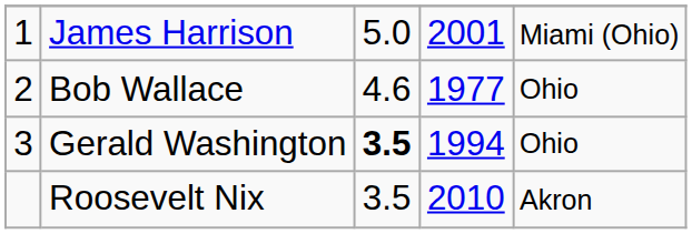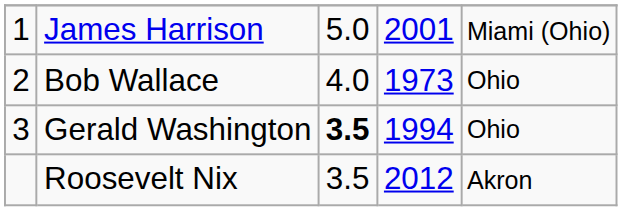Bob Wallace | column 3: 4.6 -> 4.0
Bob Wallace | column 4: 1977 -> 1973
Roosevelt Nix | column 4: 2010 -> 2012
